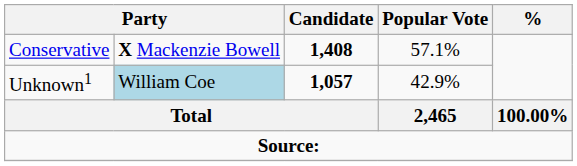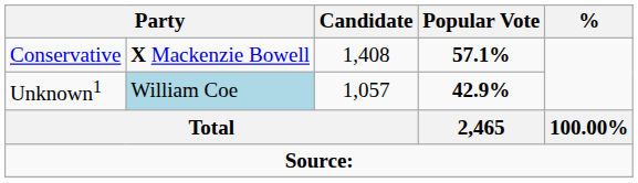Conservative | Candidate: bold -> normal
Conservative | Popular Vote: normal -> bold
Unknown1 | Candidate: bold -> normal
Unknown1 | Popular Vote: normal -> bold
